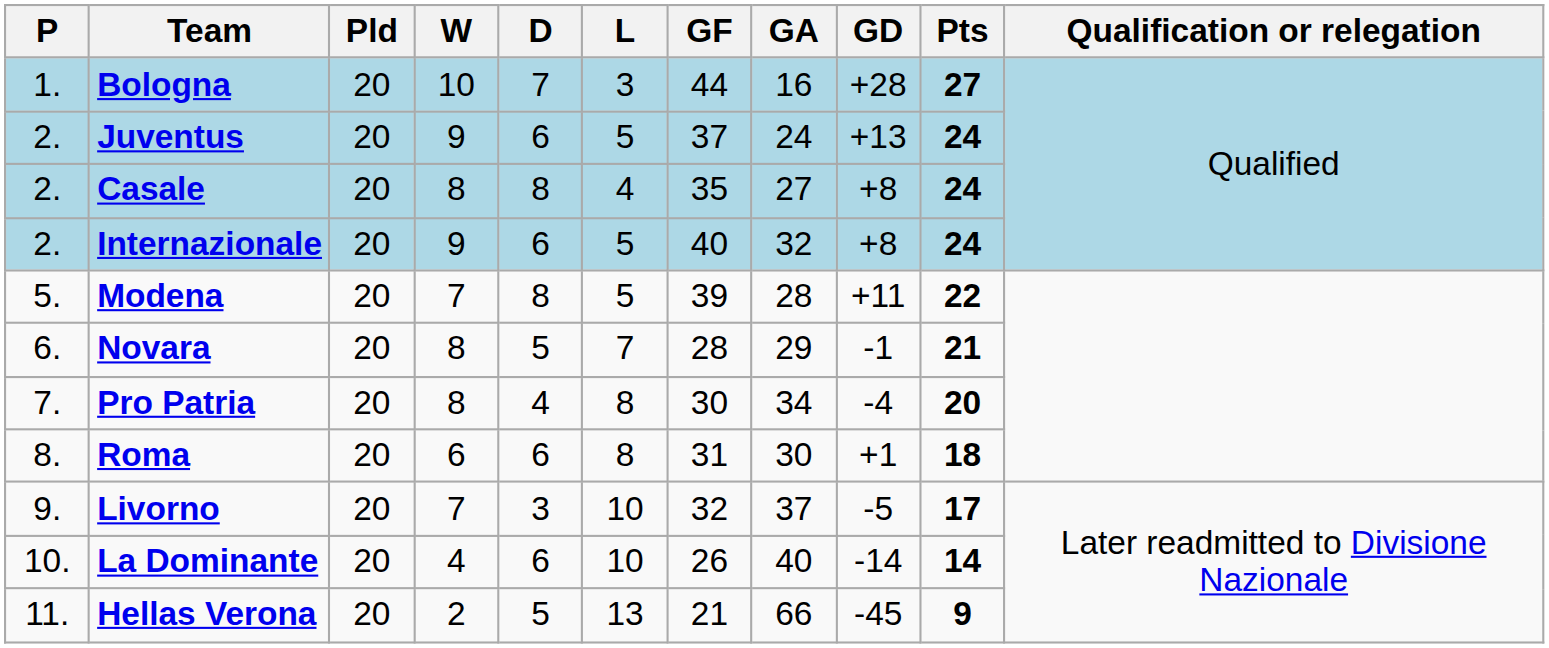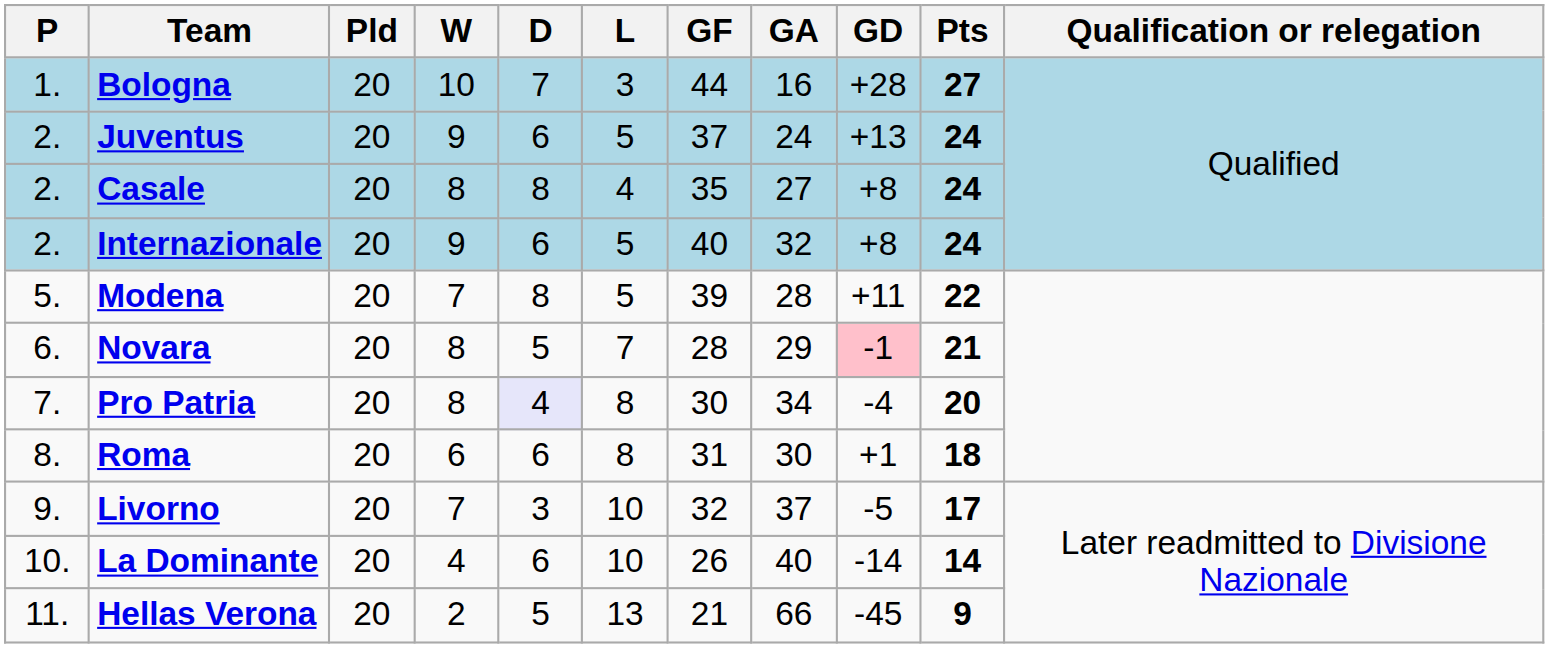Novara | GD: no background -> pink background
Pro Patria | D: no background -> lavender background
